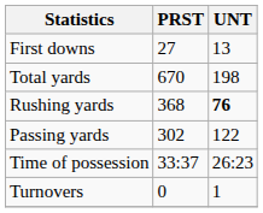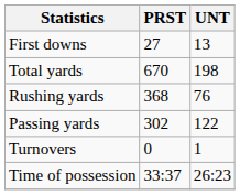Rushing yards | UNT: bold -> normal
rows swapped: Turnovers <-> Time of possession
